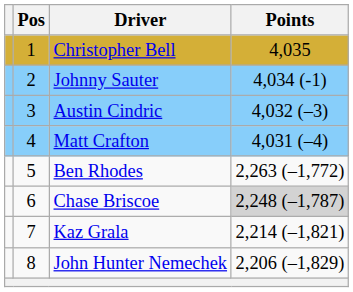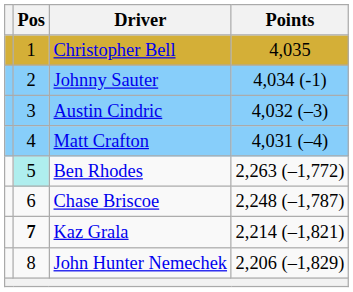Ben Rhodes | Pos: no background -> paleturquoise background
Chase Briscoe | Points: lightgrey background -> no background
Kaz Grala | Pos: normal -> bold
